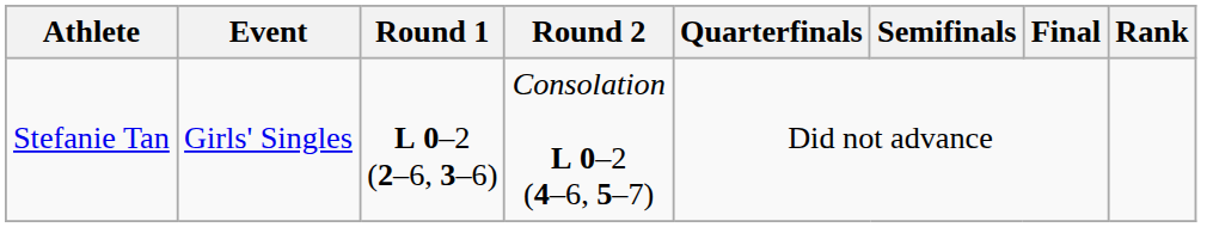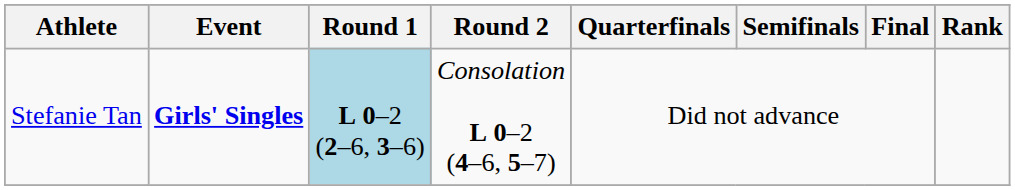Stefanie Tan | Event: normal -> bold
Stefanie Tan | Round 1: no background -> lightblue background
